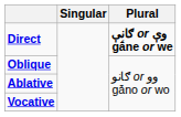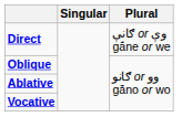Direct | Plural: bold -> normal
